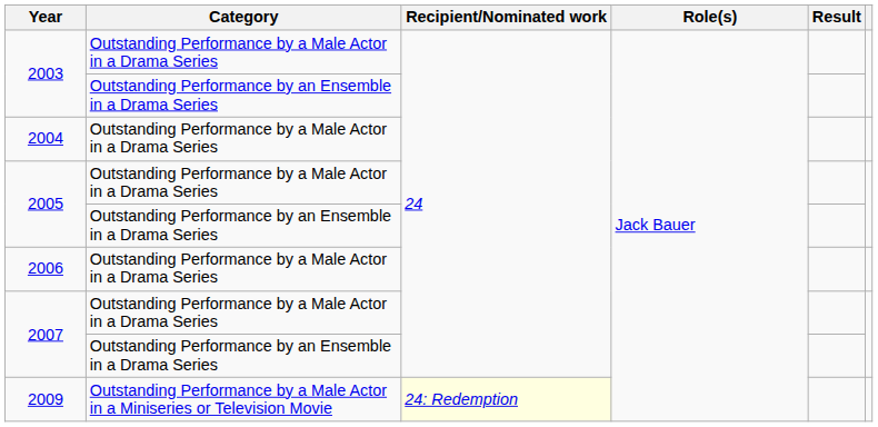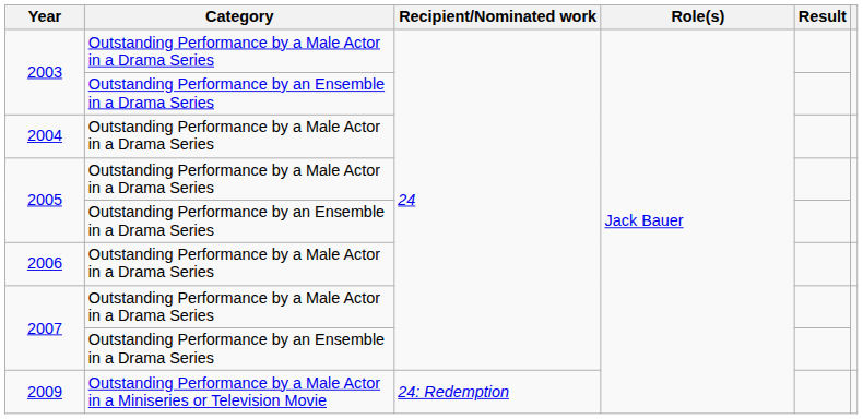2009 | Recipient/Nominated work: lightyellow background -> no background
